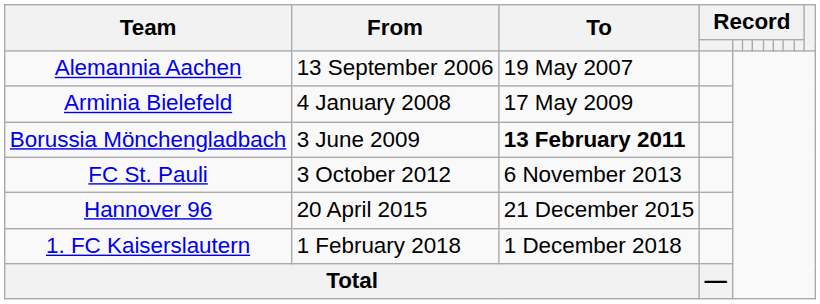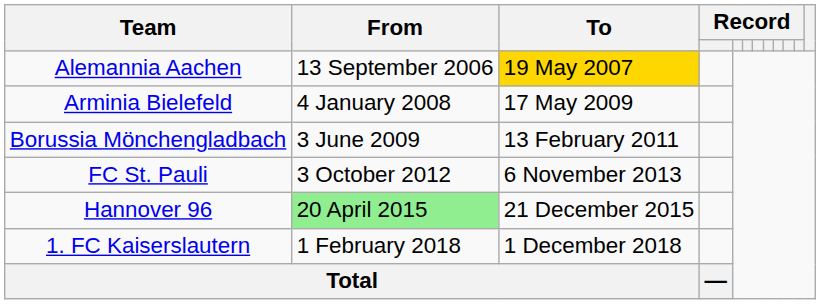Alemannia Aachen | To: no background -> gold background
Borussia Mönchengladbach | To: bold -> normal
Hannover 96 | From: no background -> lightgreen background
